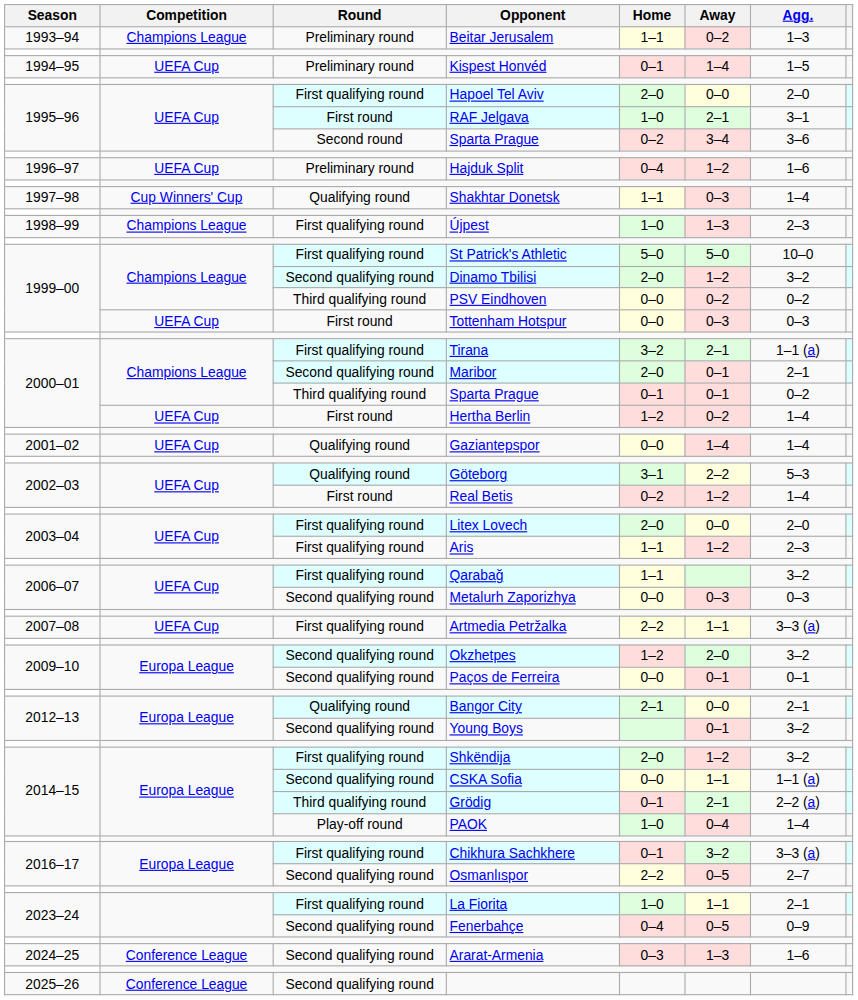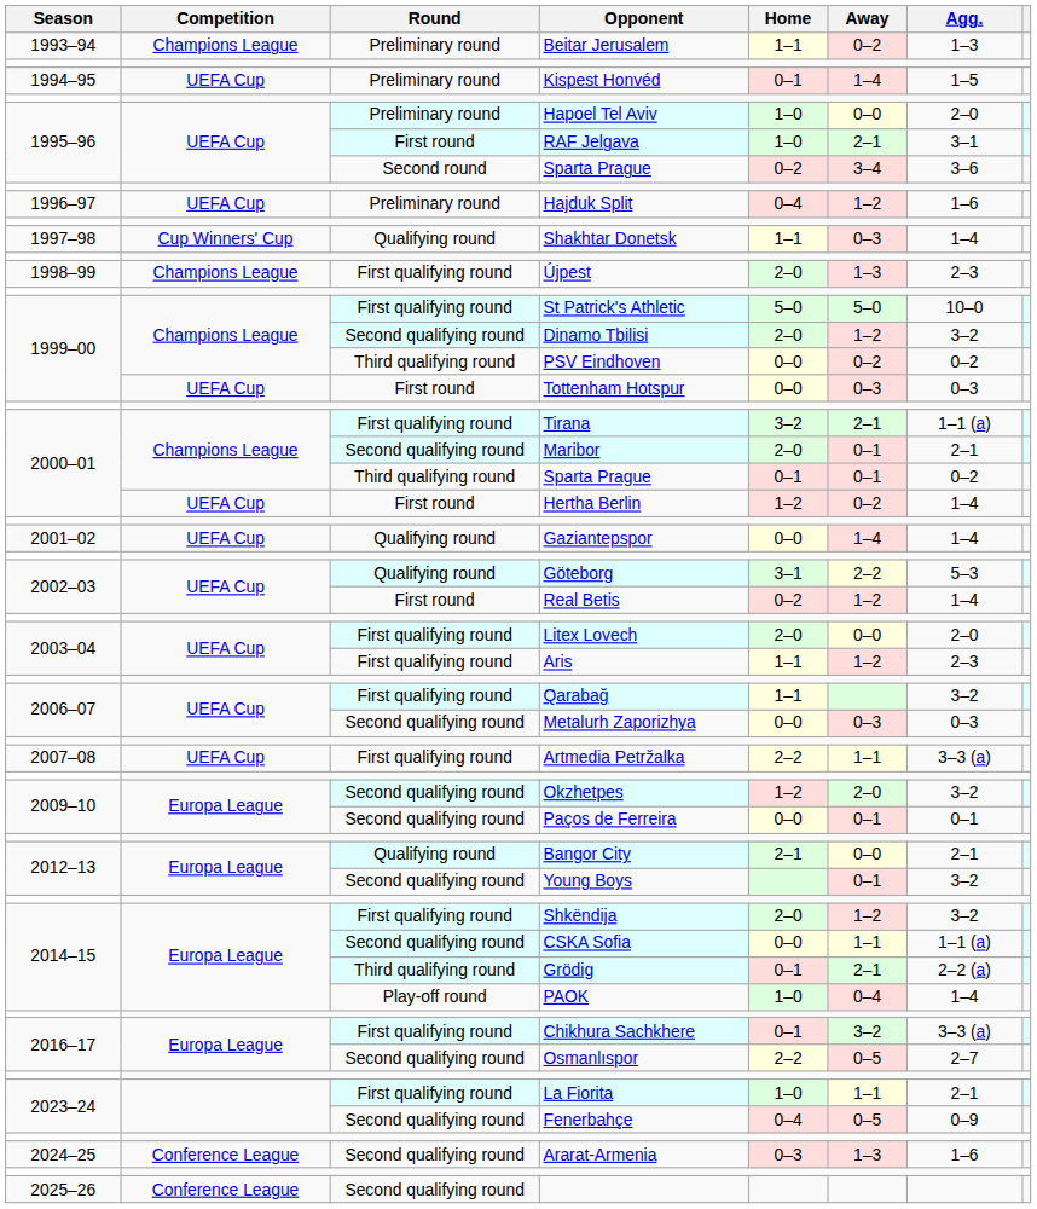Hapoel Tel Aviv | Round: First qualifying round -> Preliminary round
Hapoel Tel Aviv | Home: 2–0 -> 1–0
Újpest | Home: 1–0 -> 2–0
